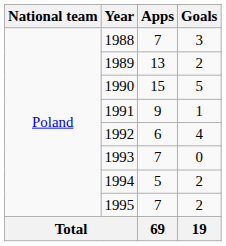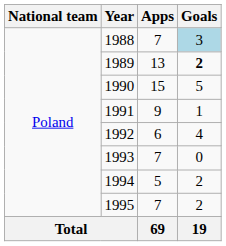1988 | Goals: no background -> lightblue background
1989 | Goals: normal -> bold
